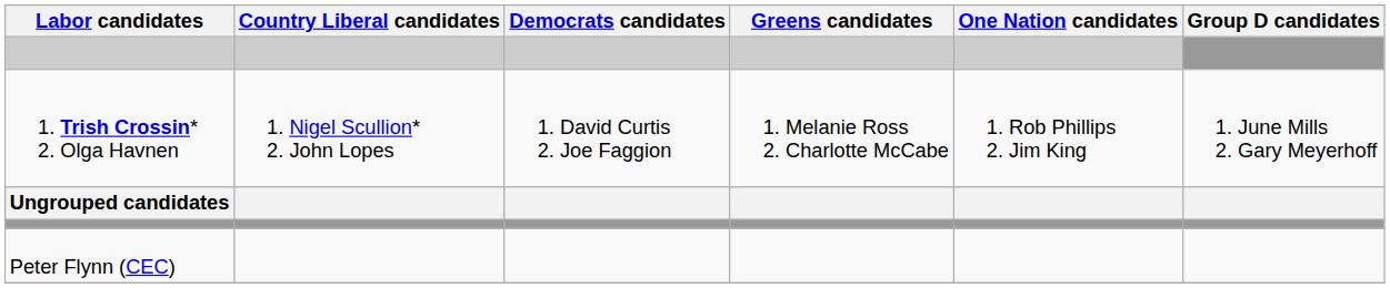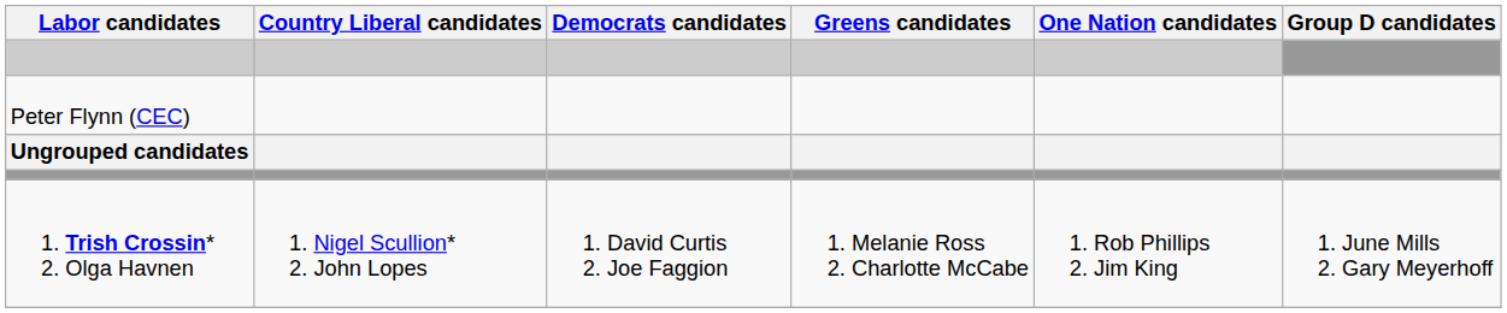rows swapped: Trish Crossin* Olga Havnen <-> Peter Flynn (CEC)
